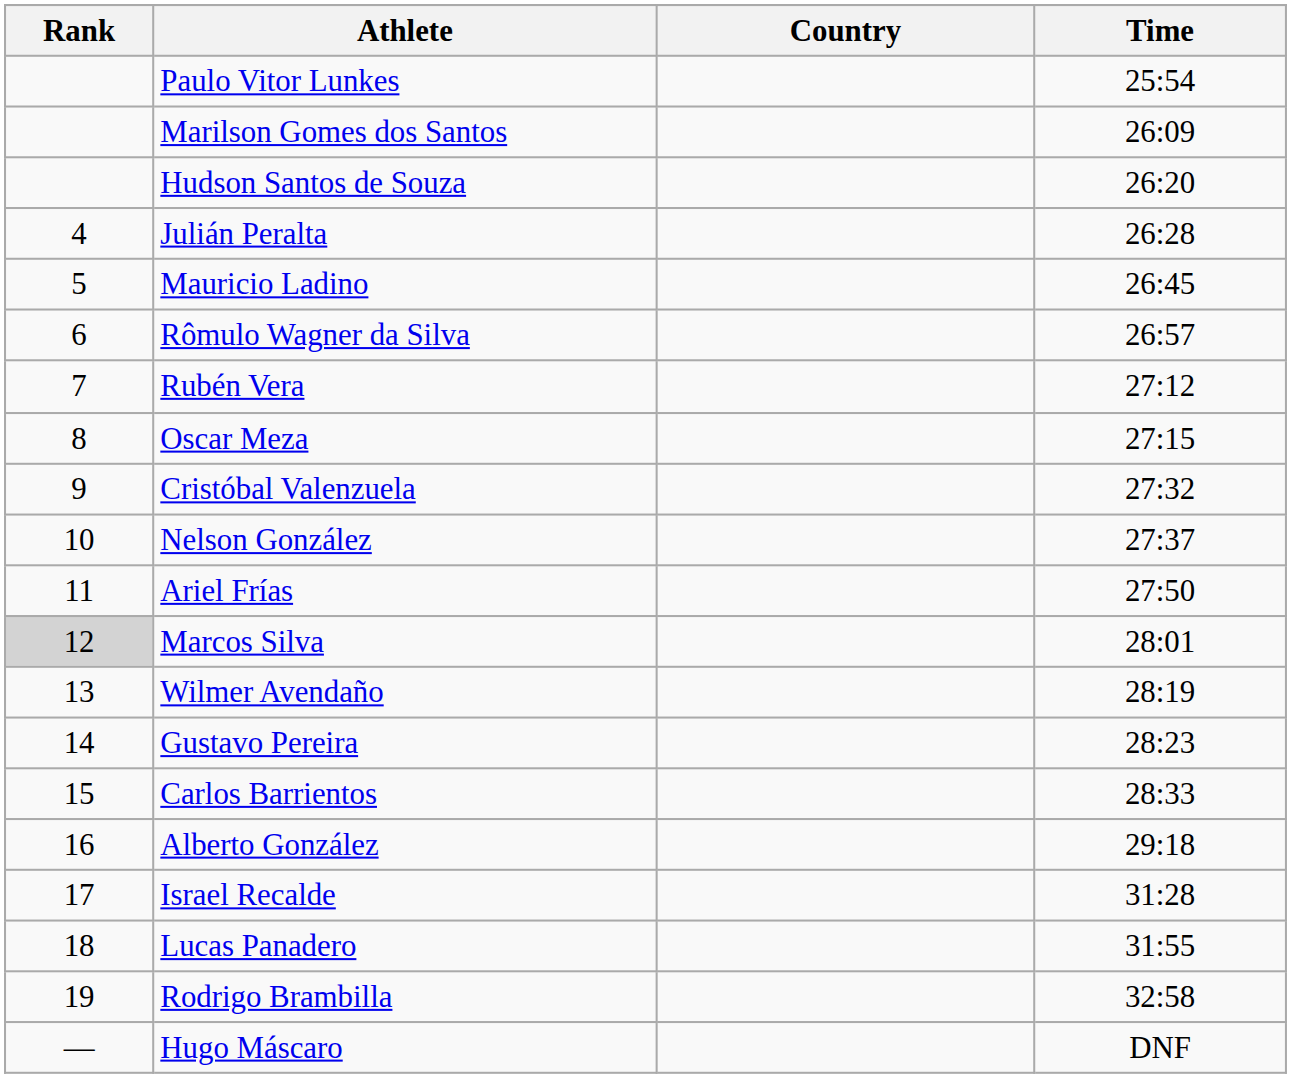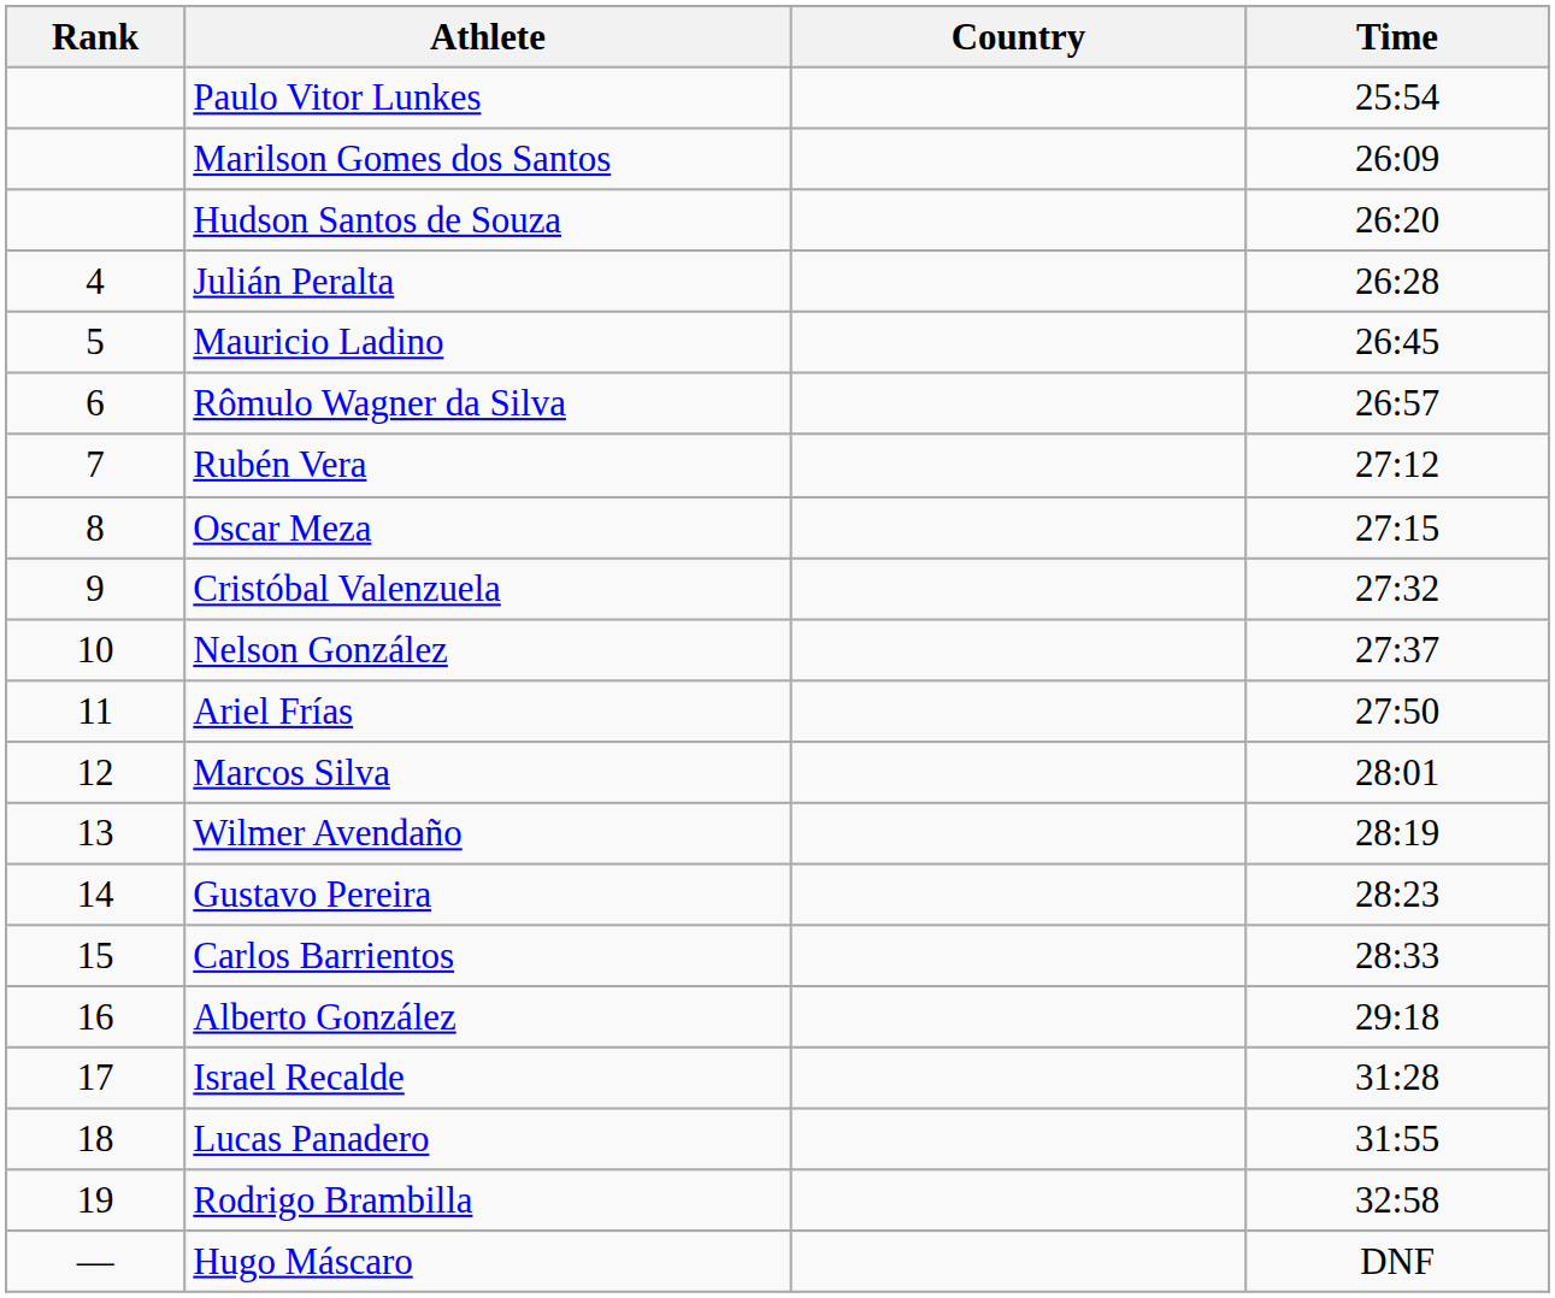Marcos Silva | Rank: lightgrey background -> no background
